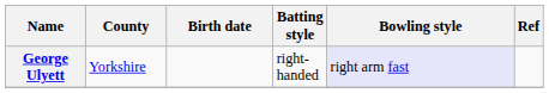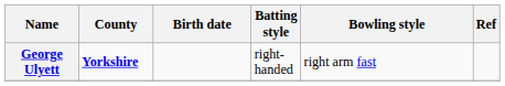George Ulyett | County: normal -> bold
George Ulyett | Bowling style: lavender background -> no background
